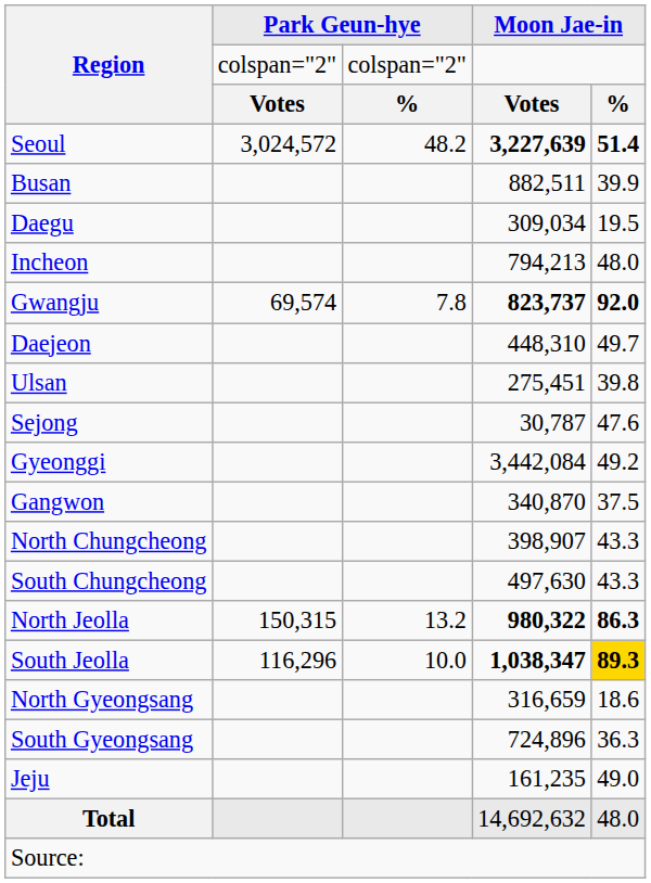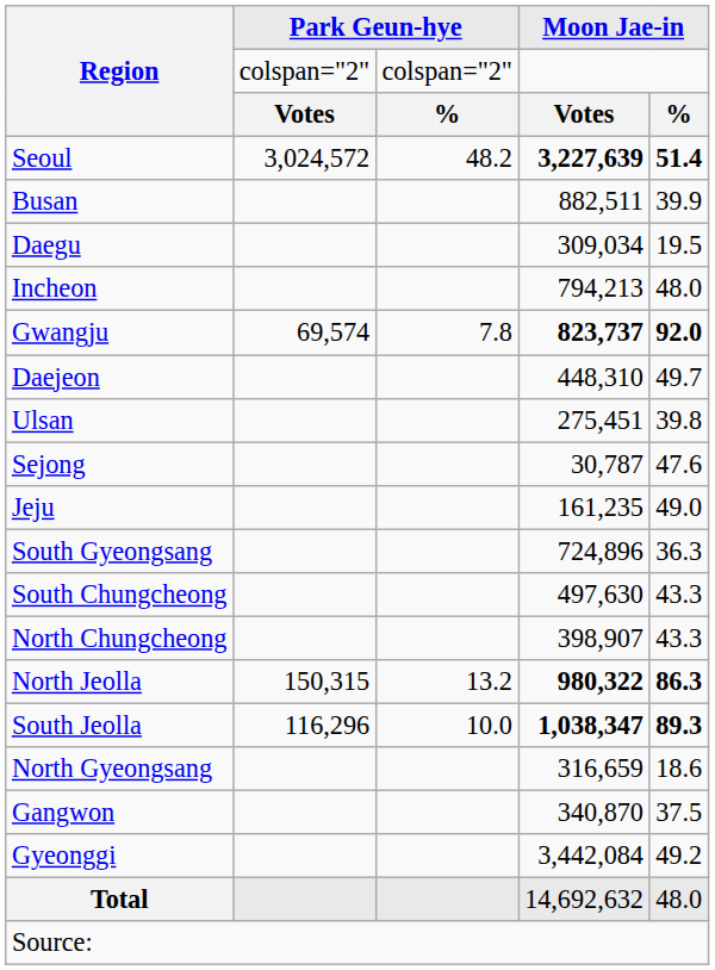rows swapped: Gyeonggi <-> Jeju
rows swapped: Gangwon <-> South Gyeongsang
rows swapped: North Chungcheong <-> South Chungcheong
South Jeolla | column 5: gold background -> no background
